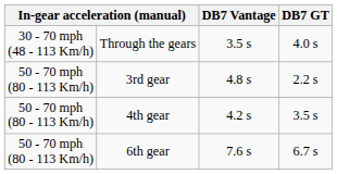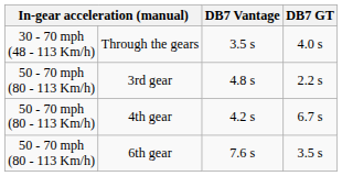4th gear | DB7 GT: 3.5 s -> 6.7 s
6th gear | DB7 GT: 6.7 s -> 3.5 s
